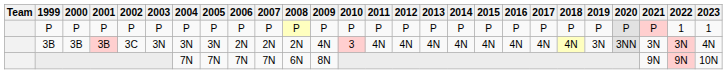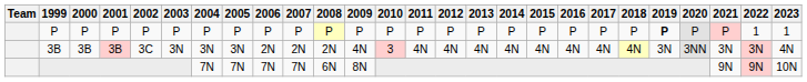row 2 | 2019: normal -> bold
